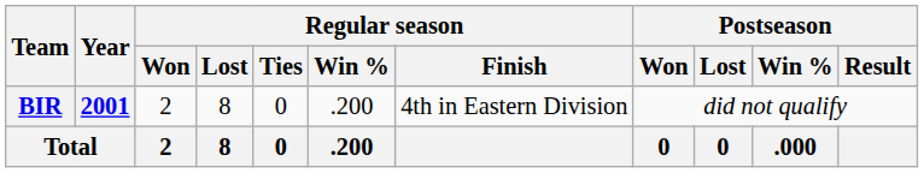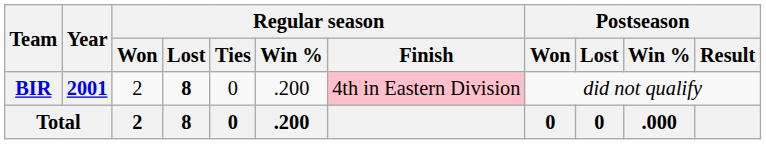BIR | Regular season / Lost: normal -> bold
BIR | Regular season / Finish: no background -> pink background
